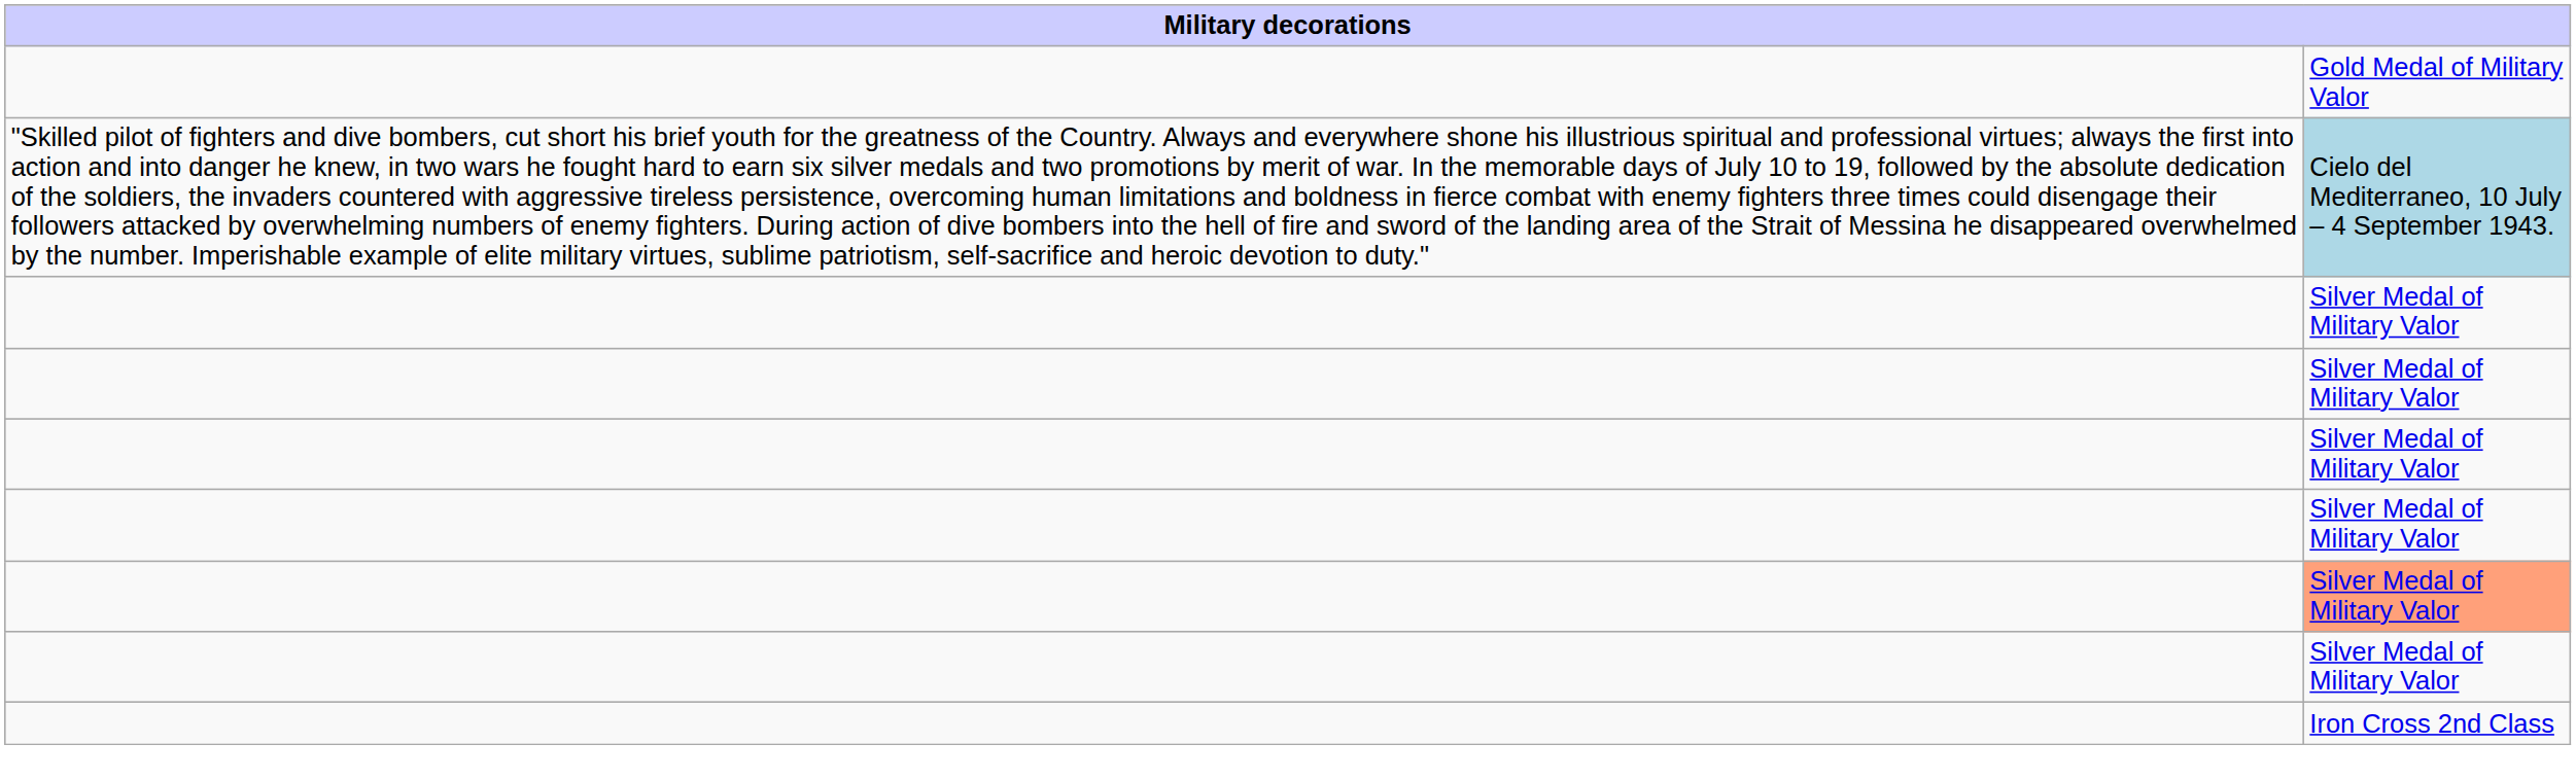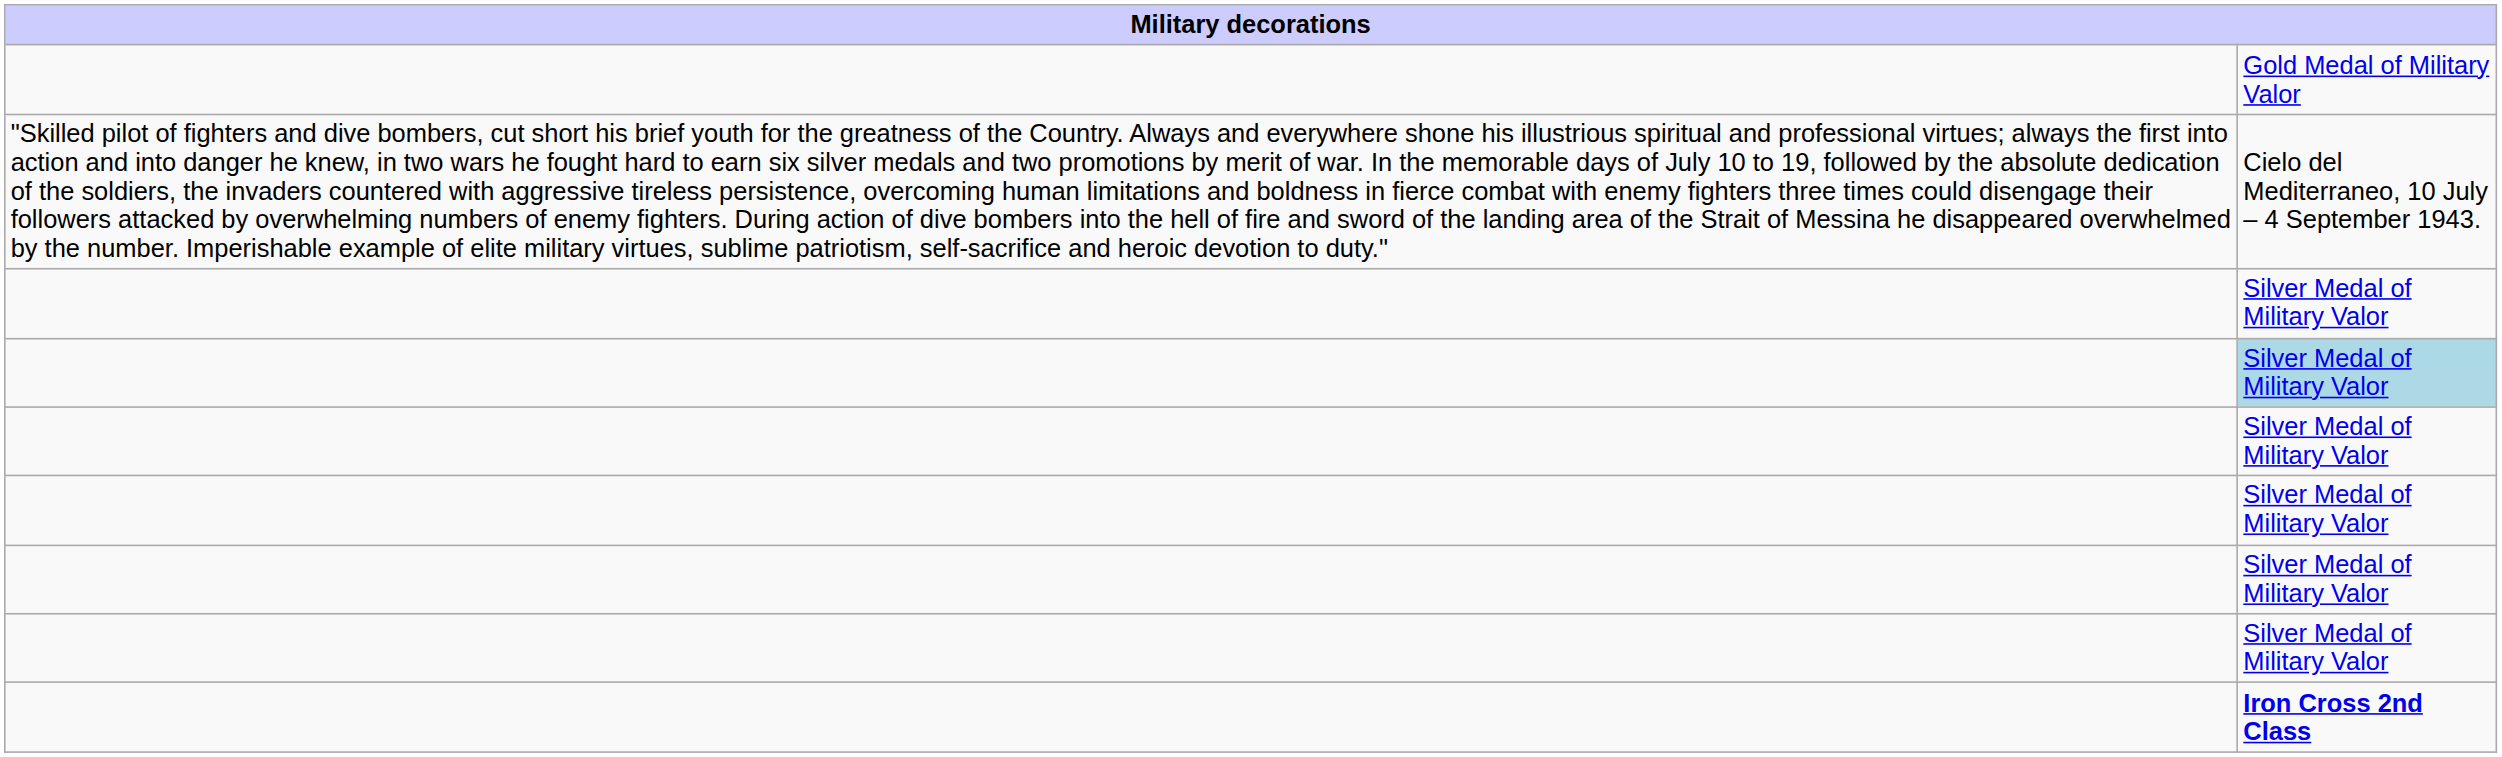row 3 | column 2: lightblue background -> no background
row 5 | column 2: no background -> lightblue background
row 8 | column 2: lightsalmon background -> no background
row 10 | column 2: normal -> bold
